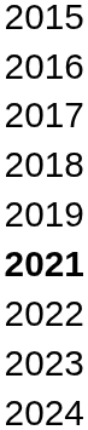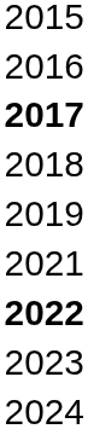2017 | column 1: normal -> bold
2021 | column 1: bold -> normal
2022 | column 1: normal -> bold
